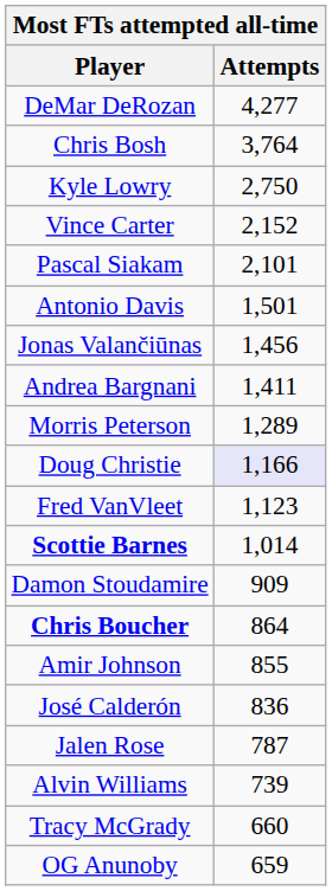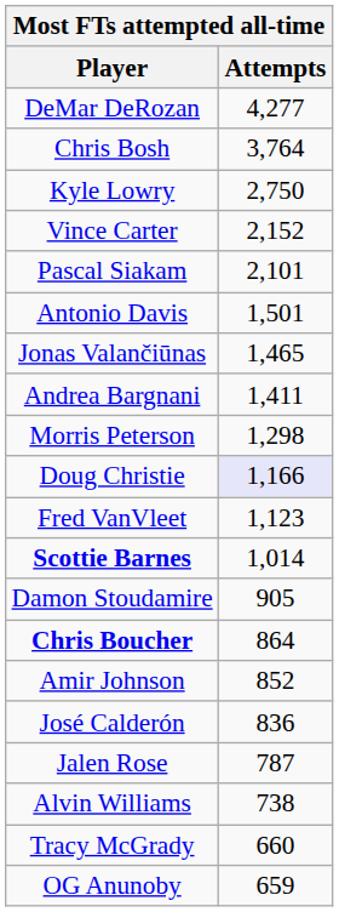Jonas Valančiūnas | Attempts: 1,456 -> 1,465
Morris Peterson | Attempts: 1,289 -> 1,298
Damon Stoudamire | Attempts: 909 -> 905
Amir Johnson | Attempts: 855 -> 852
Alvin Williams | Attempts: 739 -> 738
